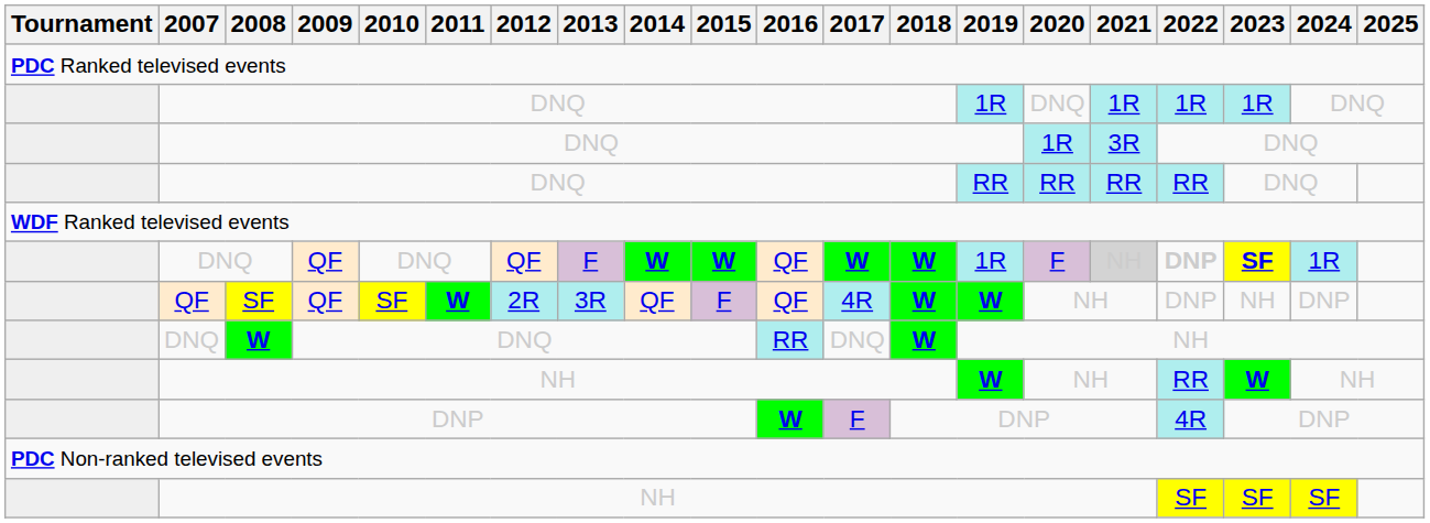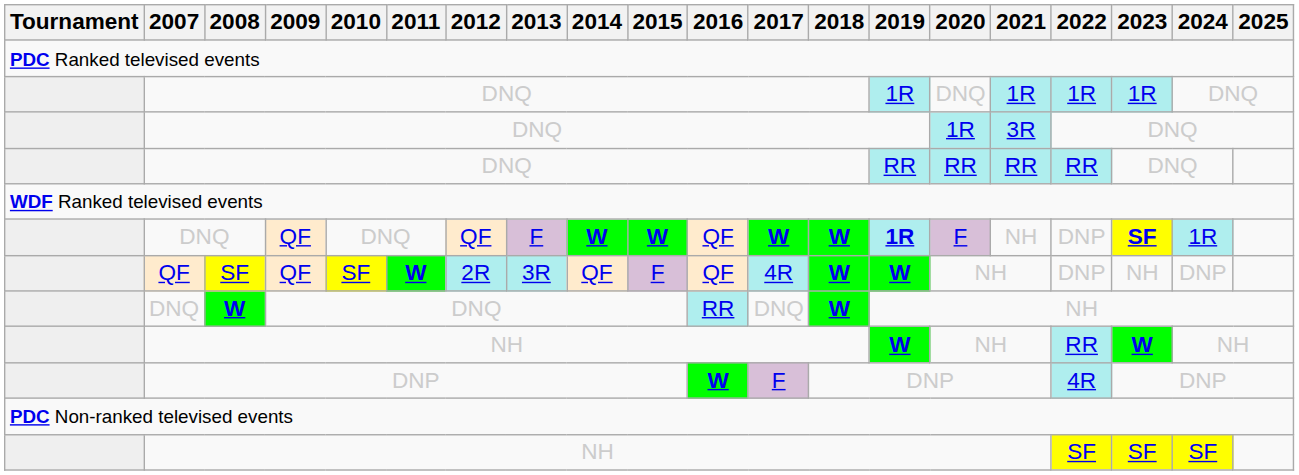DNQ / QF | 2019: normal -> bold
DNQ / QF | 2021: lightgrey background -> no background
DNQ / QF | 2022: bold -> normal
